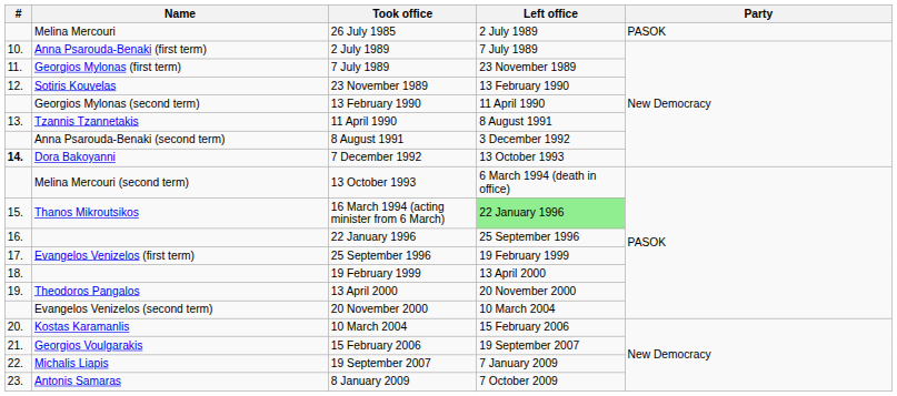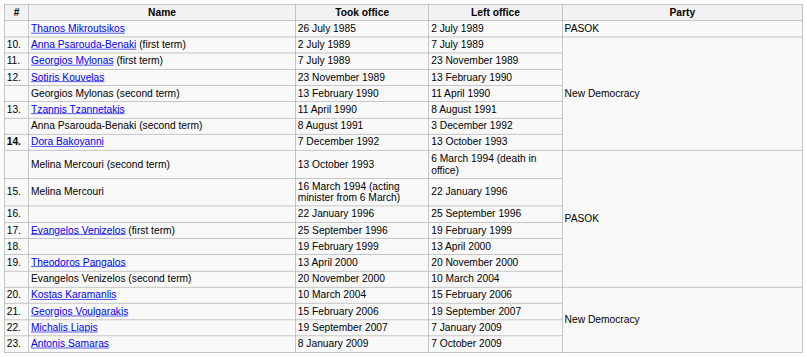26 July 1985 | Name: Melina Mercouri -> Thanos Mikroutsikos
16 March 1994 (acting minister from 6 March) | Name: Thanos Mikroutsikos -> Melina Mercouri
16 March 1994 (acting minister from 6 March) | Left office: lightgreen background -> no background
